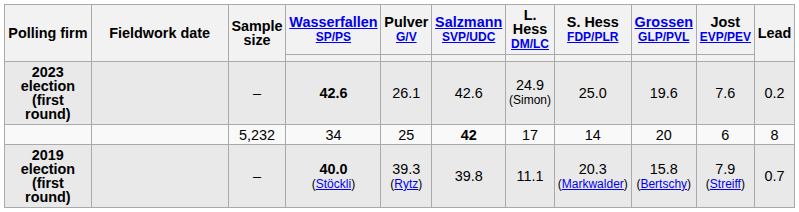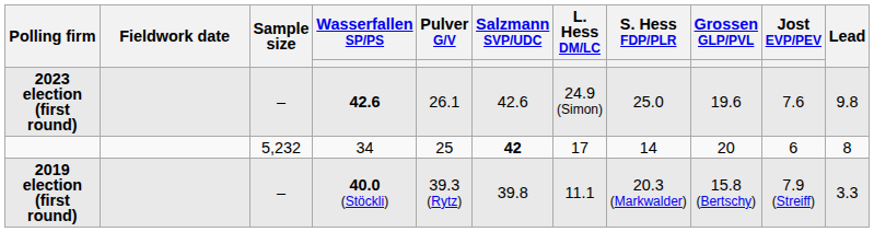2023 election (first round) | Lead: 0.2 -> 9.8
2019 election (first round) | Lead: 0.7 -> 3.3
